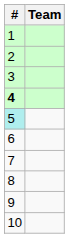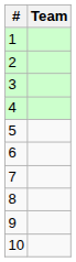4 | #: bold -> normal
5 | #: paleturquoise background -> no background
